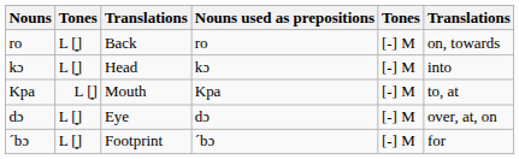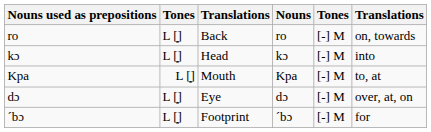columns swapped: Nouns <-> Nouns used as prepositions
